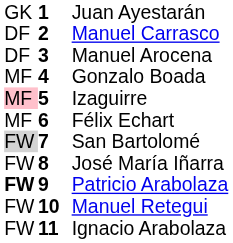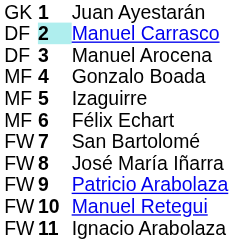Manuel Carrasco | column 2: no background -> paleturquoise background
Izaguirre | column 1: pink background -> no background
San Bartolomé | column 1: lightgrey background -> no background
Patricio Arabolaza | column 1: bold -> normal
